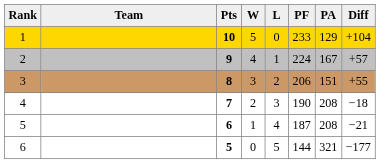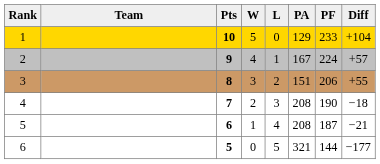columns swapped: PF <-> PA
